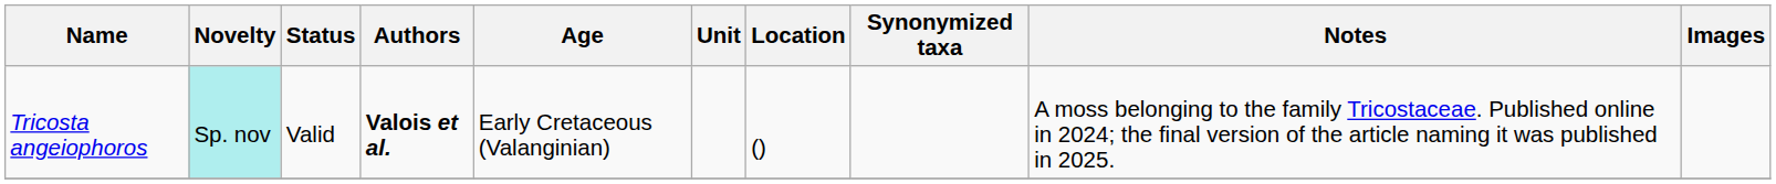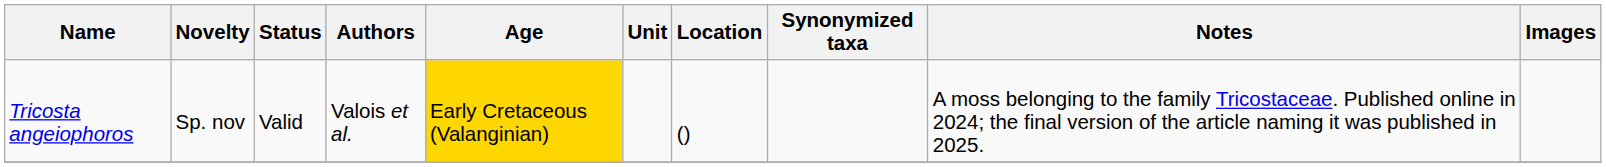Tricosta angeiophoros | Novelty: paleturquoise background -> no background
Tricosta angeiophoros | Authors: bold -> normal
Tricosta angeiophoros | Age: no background -> gold background
